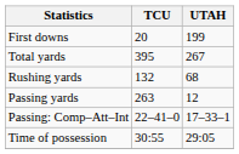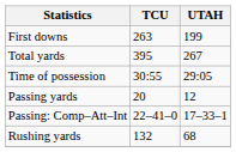First downs | TCU: 20 -> 263
rows swapped: Rushing yards <-> Time of possession
Passing yards | TCU: 263 -> 20
